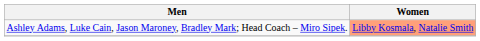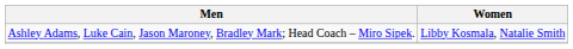row 2 | Women: lightsalmon background -> no background
